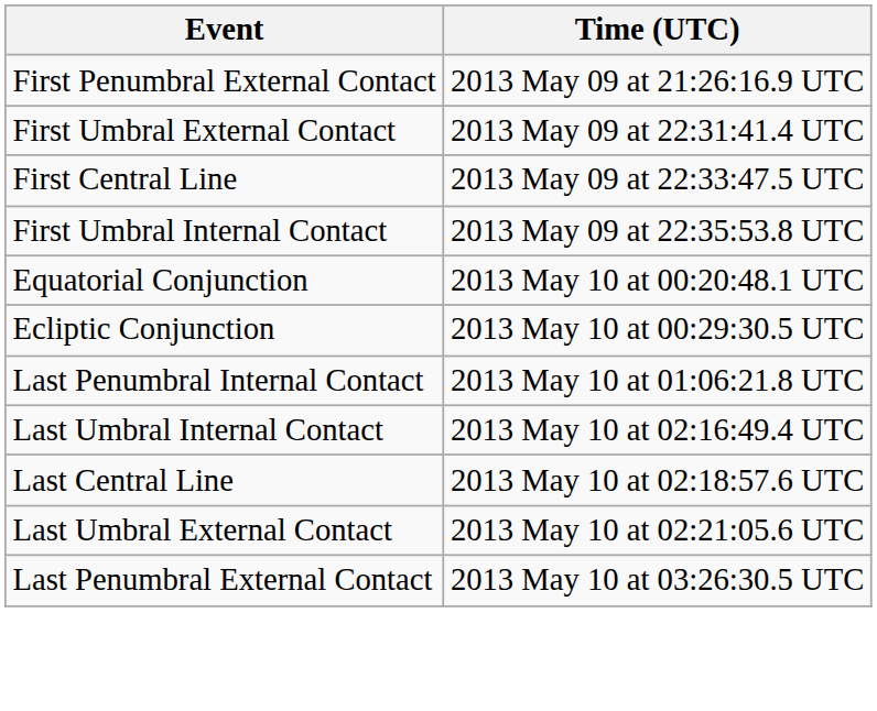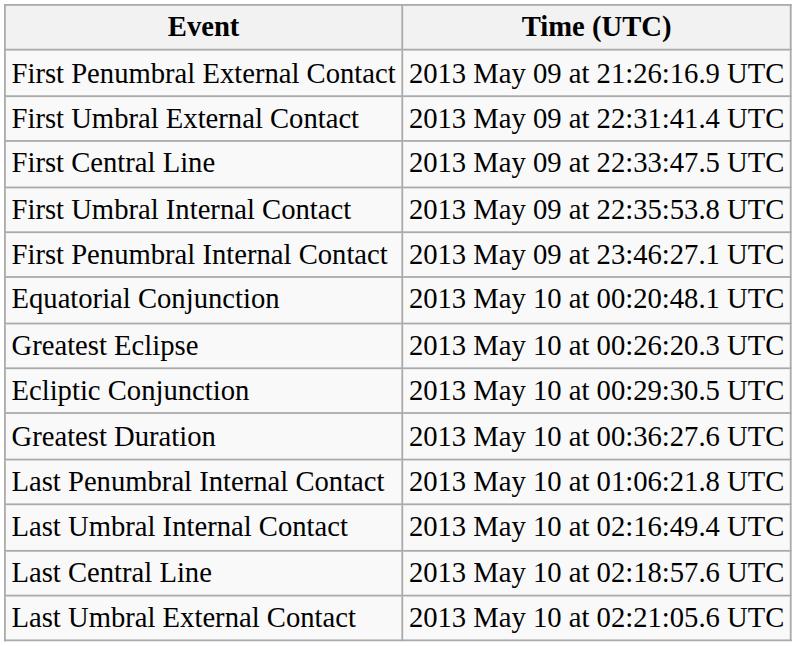+ row: First Penumbral Internal Contact | 2013 May 09 at 23:46:27.1 UTC
+ row: Greatest Eclipse | 2013 May 10 at 00:26:20.3 UTC
+ row: Greatest Duration | 2013 May 10 at 00:36:27.6 UTC
- row: Last Penumbral External Contact | 2013 May 10 at 03:26:30.5 UTC
